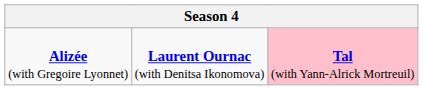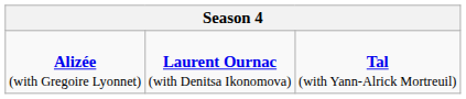Alizée (with Gregoire Lyonnet) | column 3: pink background -> no background
